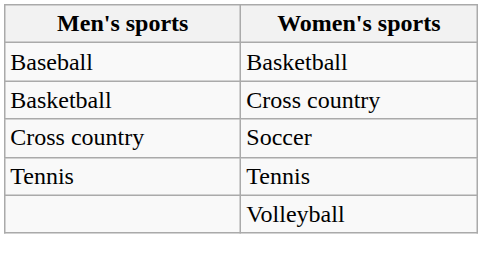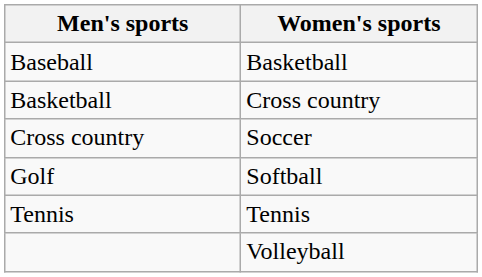+ row: Golf | Softball
